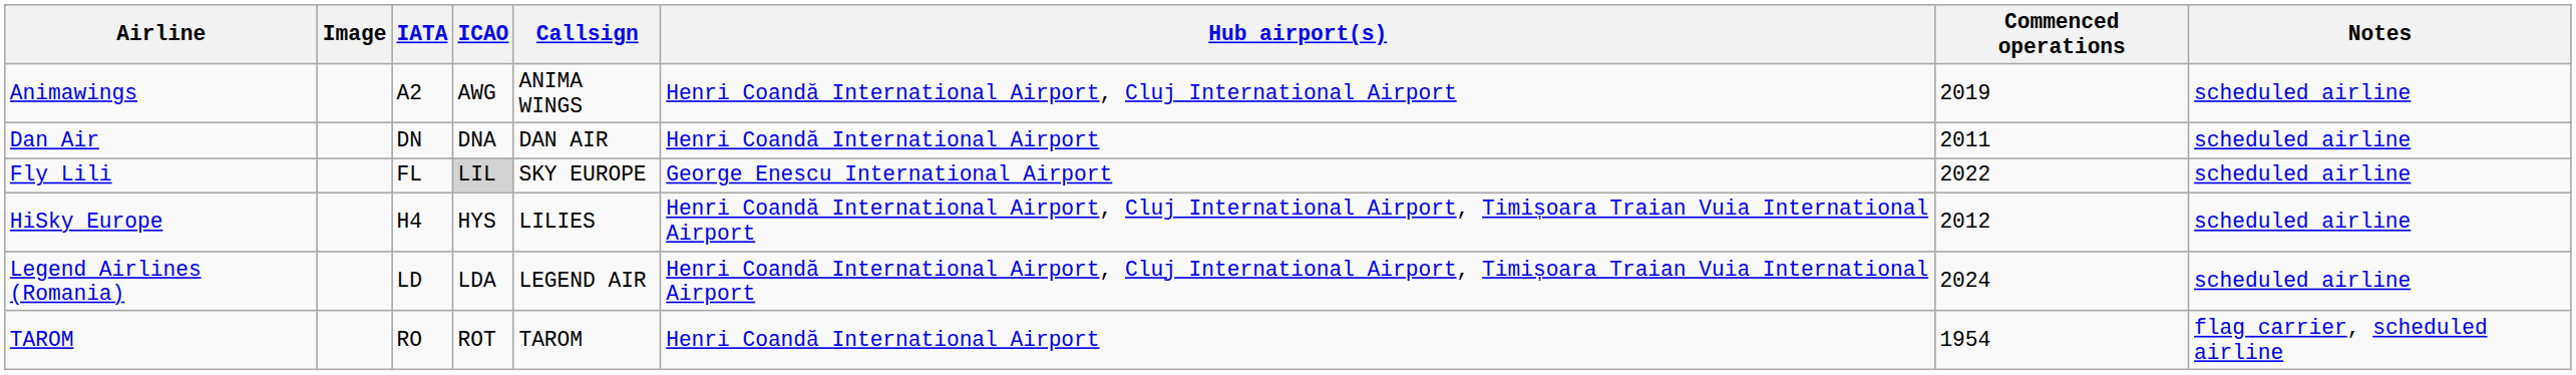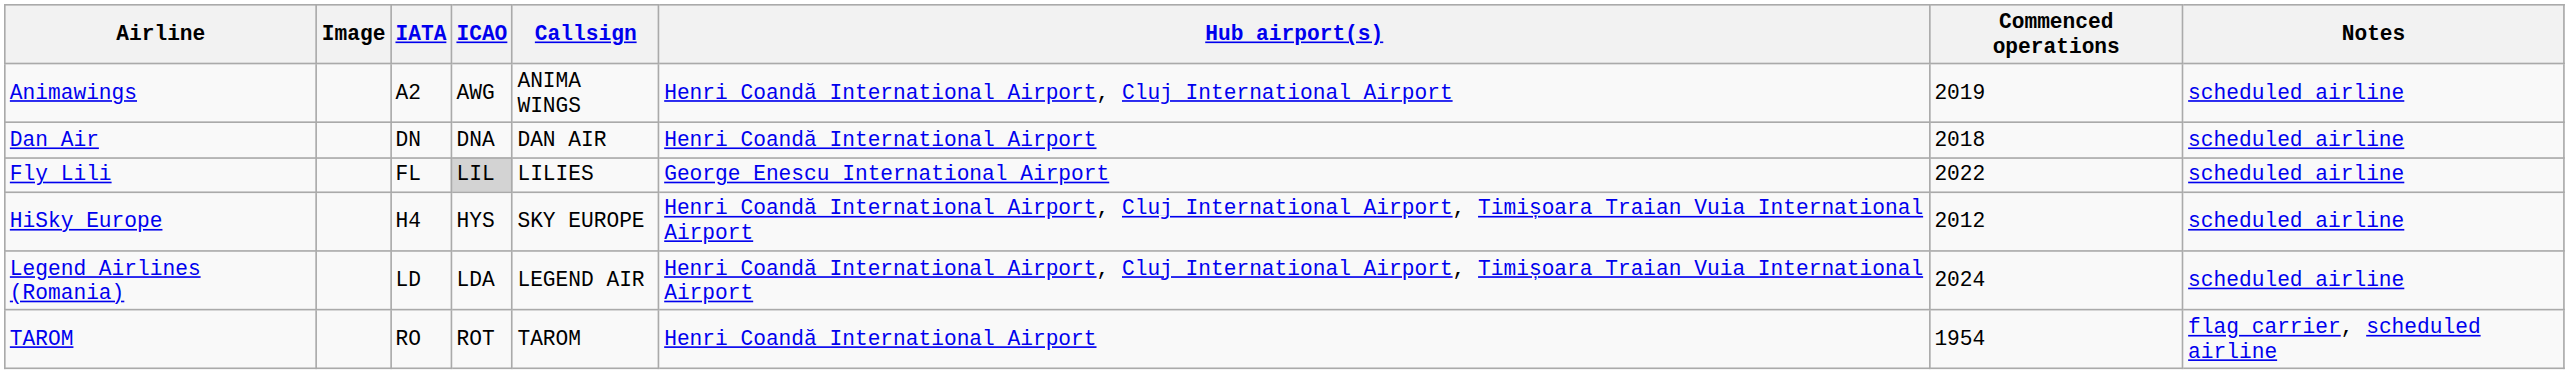Dan Air | Commenced operations: 2011 -> 2018
Fly Lili | Callsign: SKY EUROPE -> LILIES
HiSky Europe | Callsign: LILIES -> SKY EUROPE
